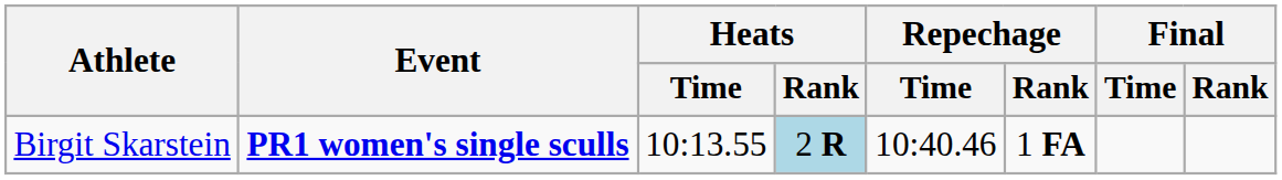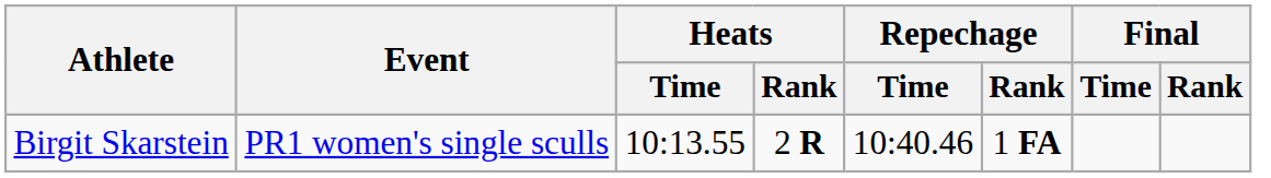Birgit Skarstein | Event: bold -> normal
Birgit Skarstein | Heats / Rank: lightblue background -> no background
